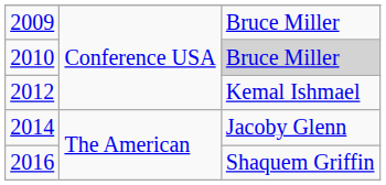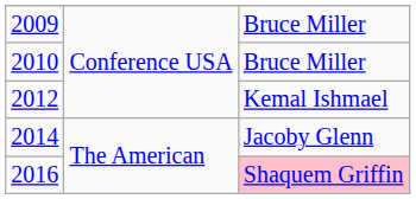2010 | column 3: lightgrey background -> no background
2016 | column 3: no background -> pink background
